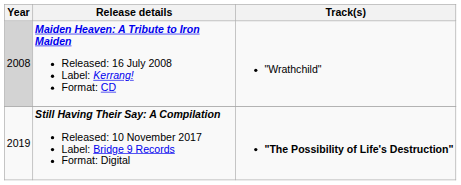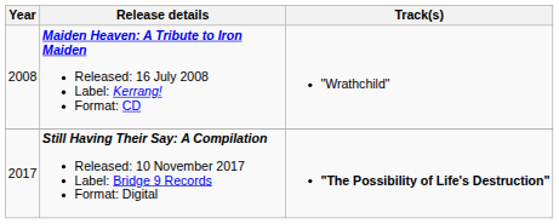row 2 | Year: lightgrey background -> no background
row 3 | Year: 2019 -> 2017
